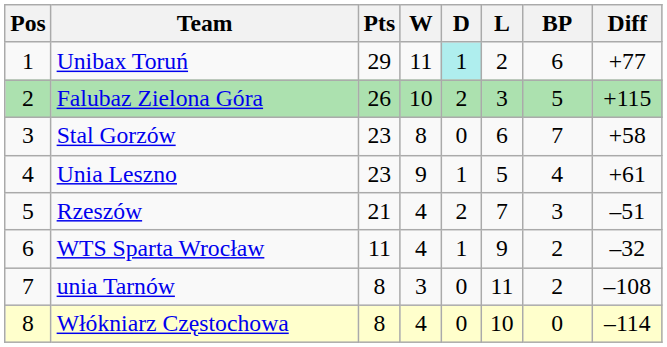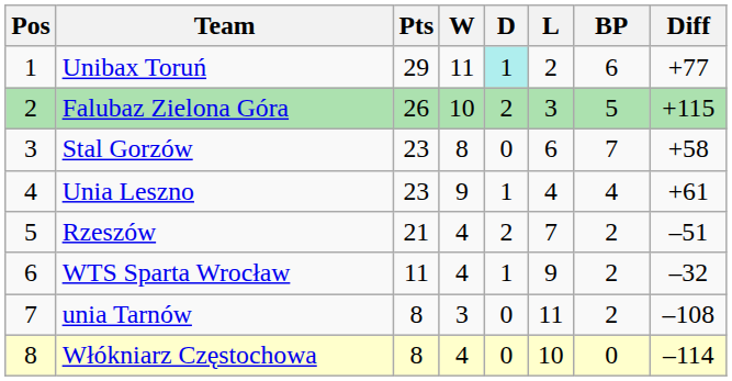Unia Leszno | L: 5 -> 4
Rzeszów | BP: 3 -> 2
